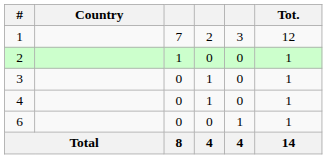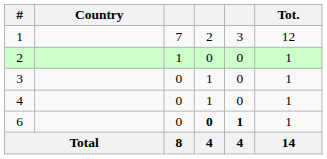6 | column 4: normal -> bold
6 | column 5: normal -> bold
